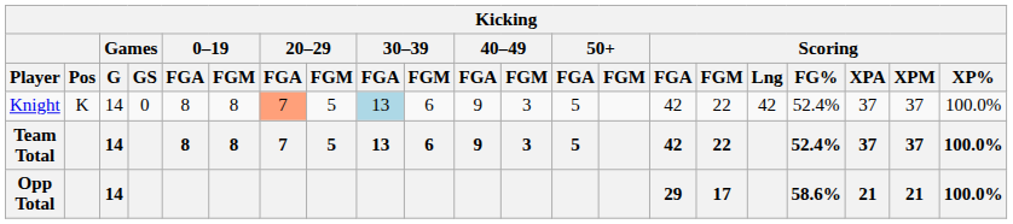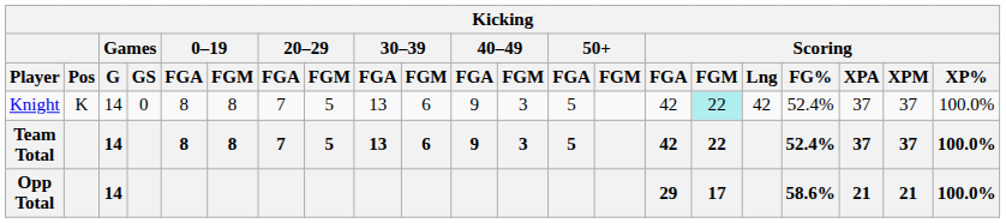Knight | 20–29 / FGA: lightsalmon background -> no background
Knight | 30–39 / FGA: lightblue background -> no background
Knight | Scoring / FGM: no background -> paleturquoise background
